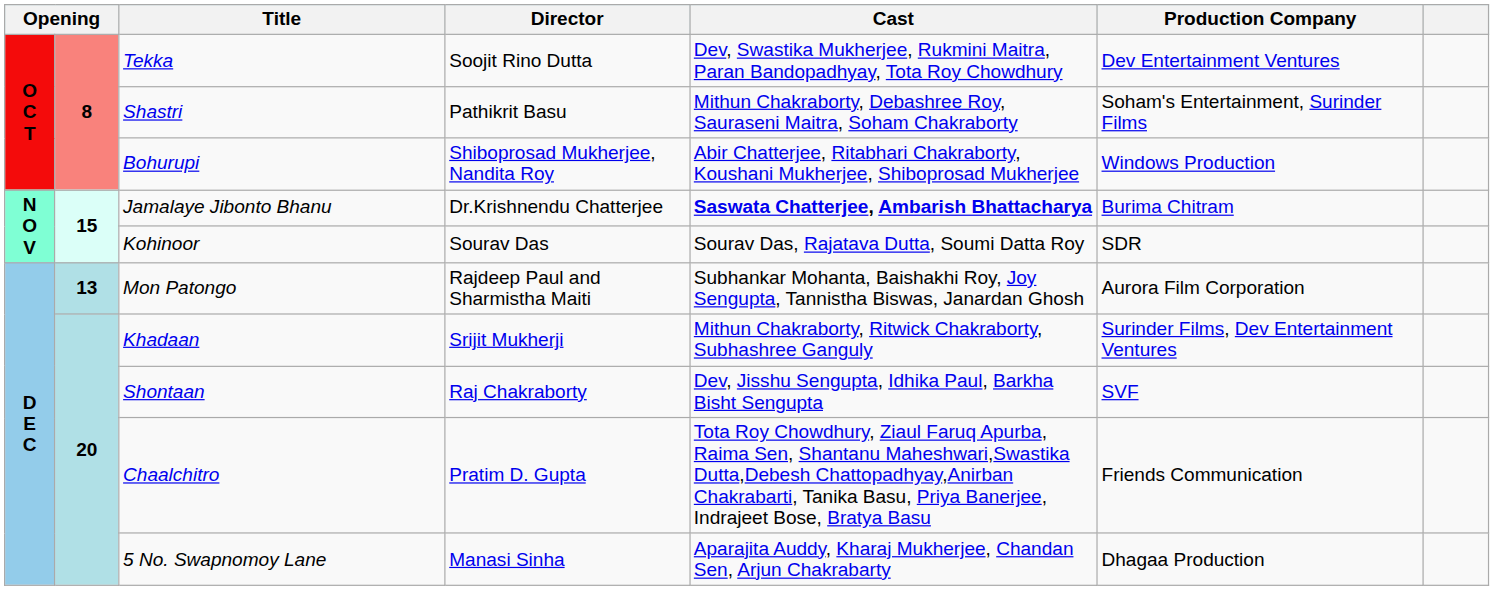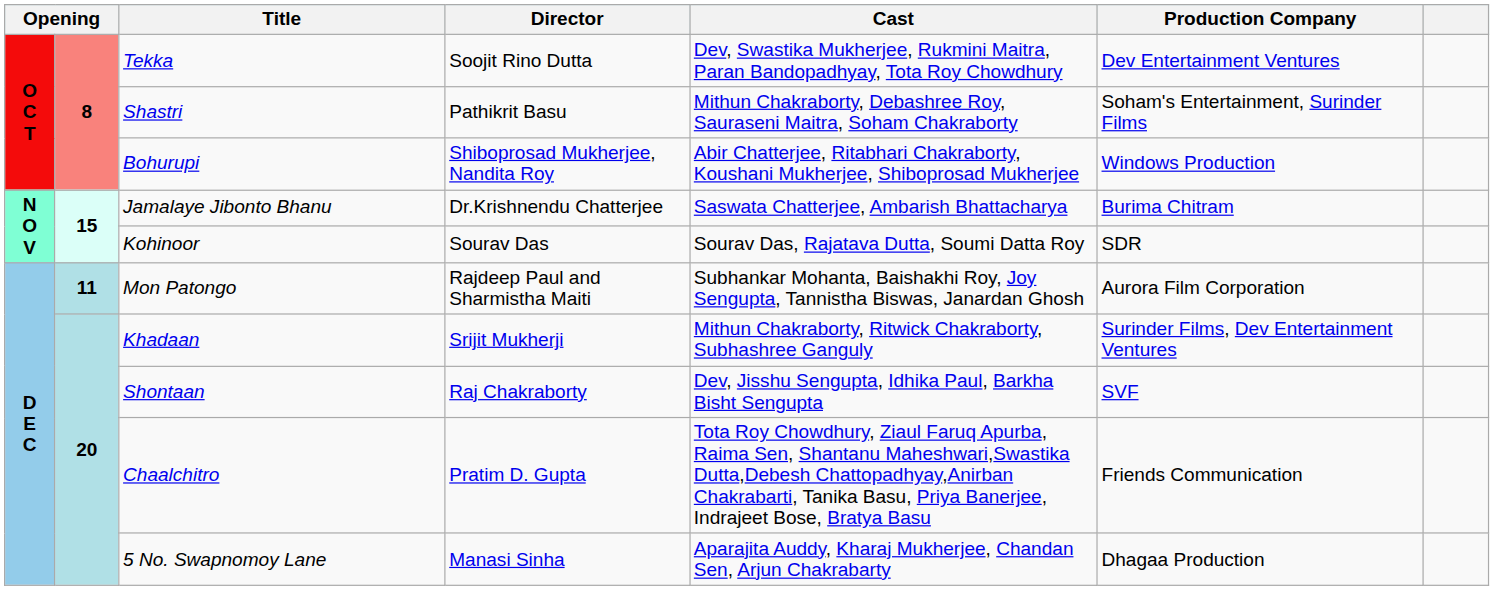Jamalaye Jibonto Bhanu | Cast: bold -> normal
Mon Patongo | column 2: 13 -> 11
